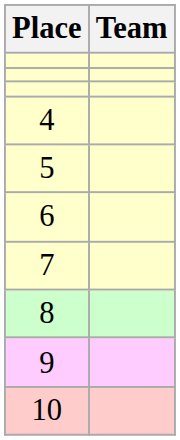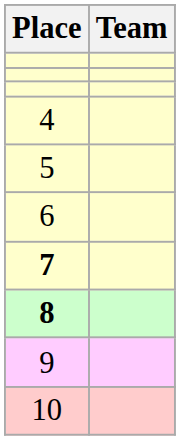row 8 | Place: normal -> bold
row 9 | Place: normal -> bold
